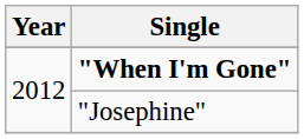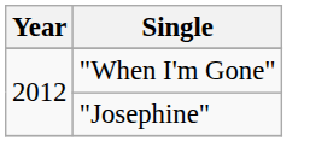"When I'm Gone" | Single: bold -> normal
